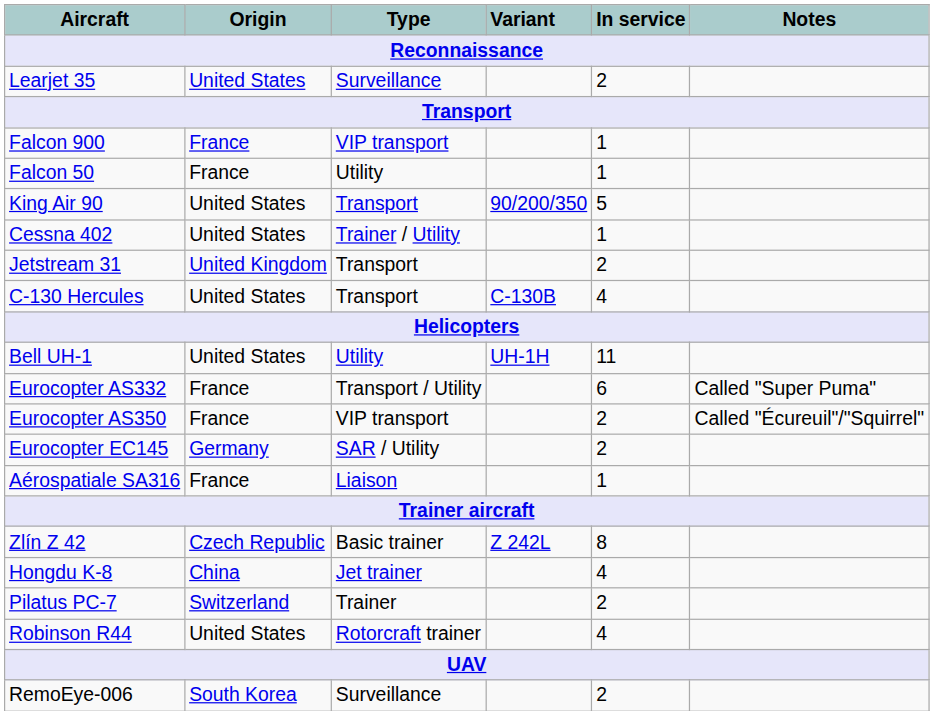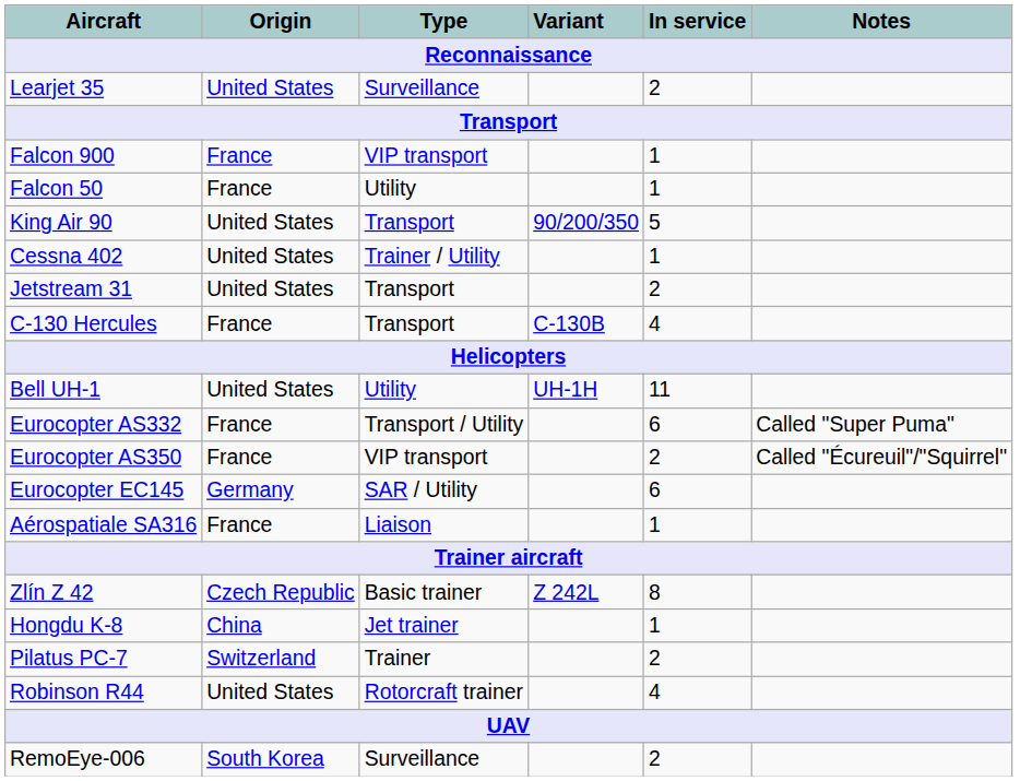Jetstream 31 | Origin: United Kingdom -> United States
C-130 Hercules | Origin: United States -> France
Eurocopter EC145 | In service: 2 -> 6
Hongdu K-8 | In service: 4 -> 1
